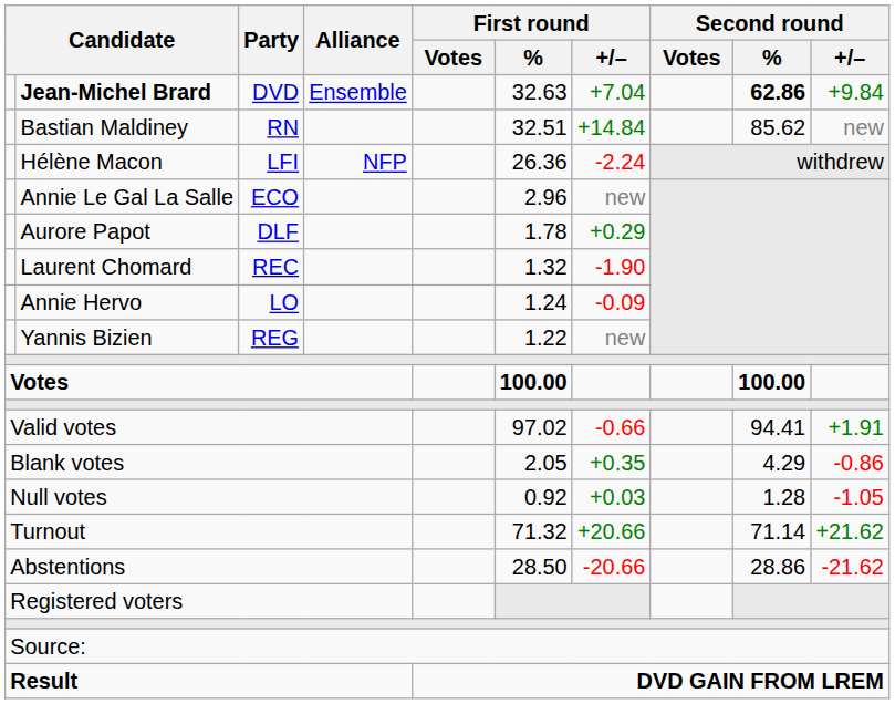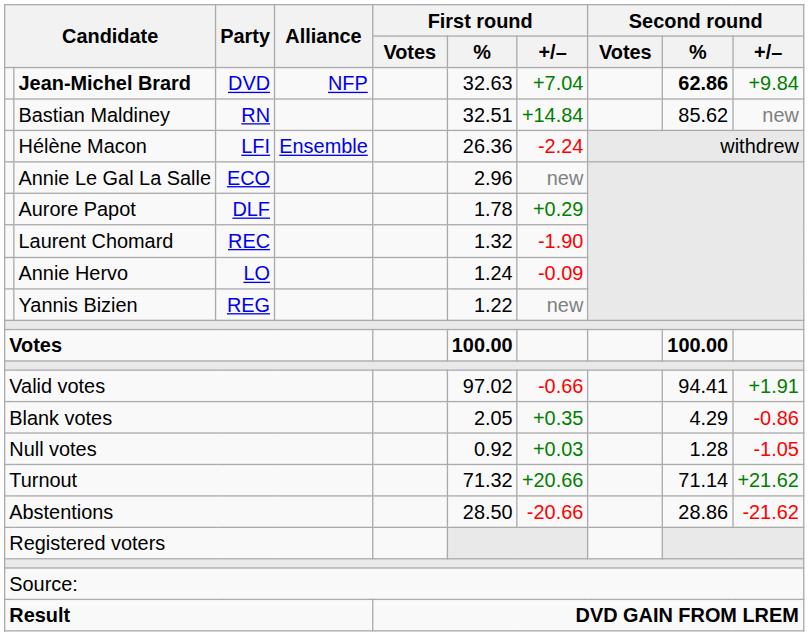Jean-Michel Brard | Alliance: Ensemble -> NFP
Hélène Macon | Alliance: NFP -> Ensemble
